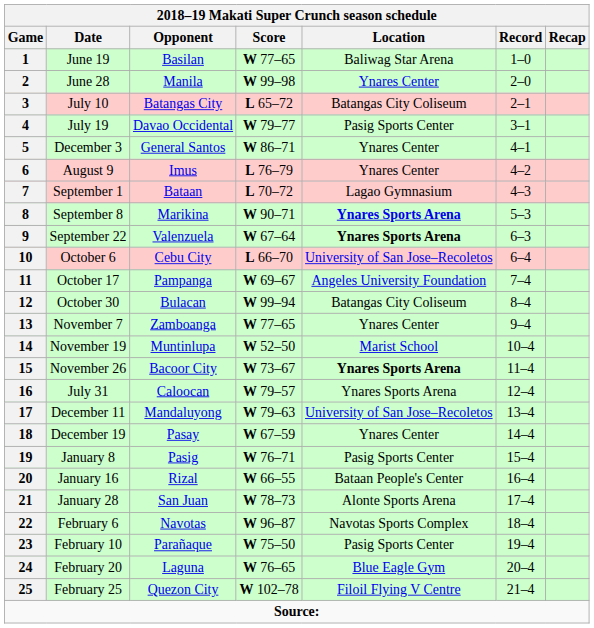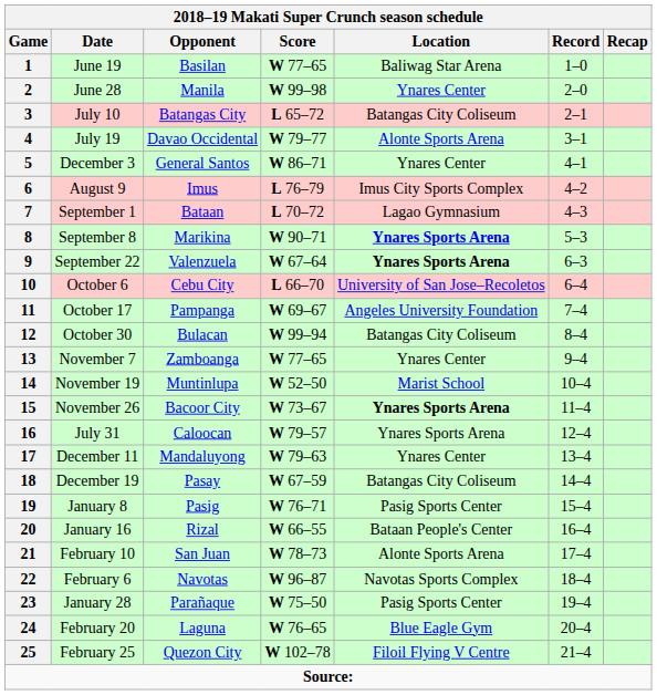4 | Location: Pasig Sports Center -> Alonte Sports Arena
6 | Location: Ynares Center -> Imus City Sports Complex
17 | Location: University of San Jose–Recoletos -> Ynares Center
18 | Location: Ynares Center -> Batangas City Coliseum
21 | Date: January 28 -> February 10
23 | Date: February 10 -> January 28
